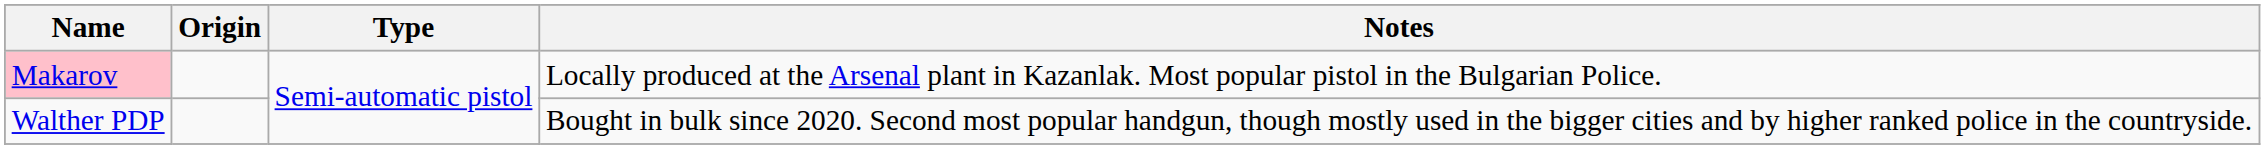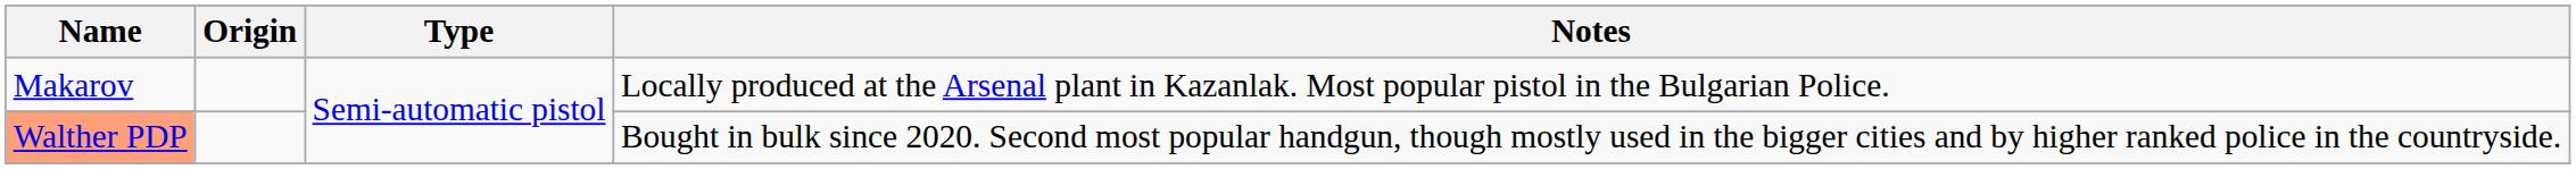Makarov | Name: pink background -> no background
Walther PDP | Name: no background -> lightsalmon background
